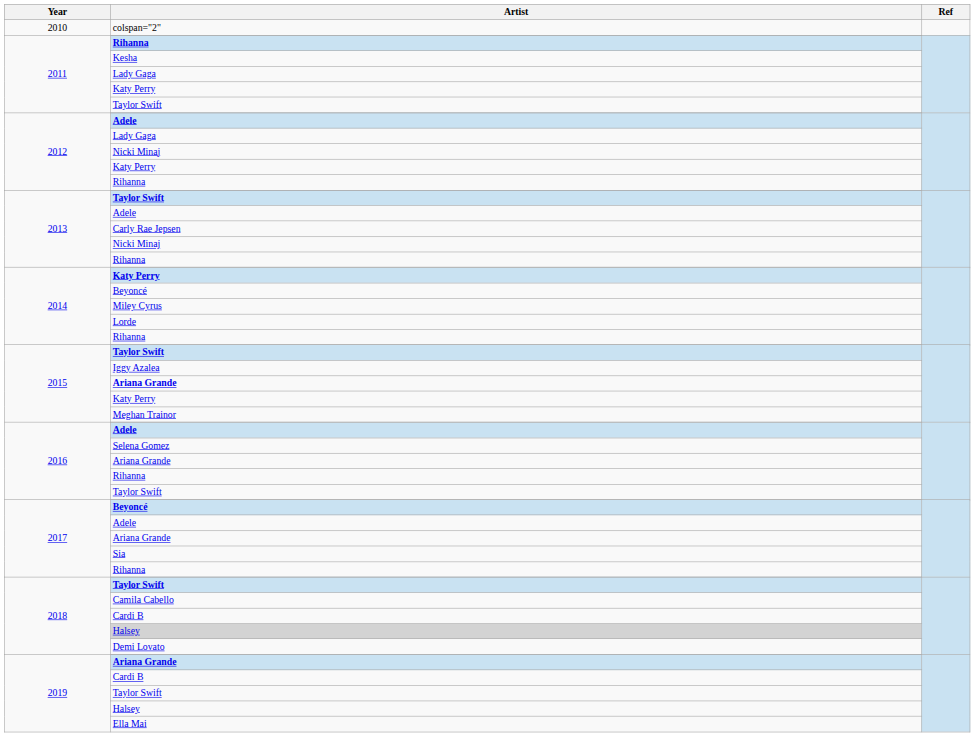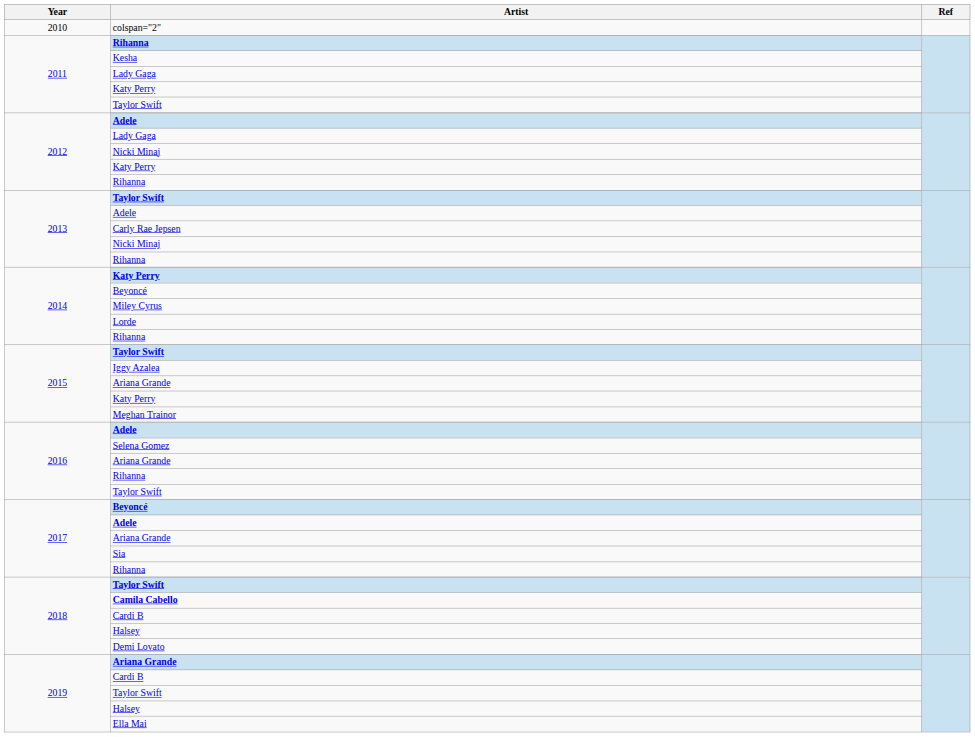2015 / Ariana Grande | Artist: bold -> normal
2017 / Adele | Artist: normal -> bold
Camila Cabello | Artist: normal -> bold
2018 / Halsey | Artist: lightgrey background -> no background
